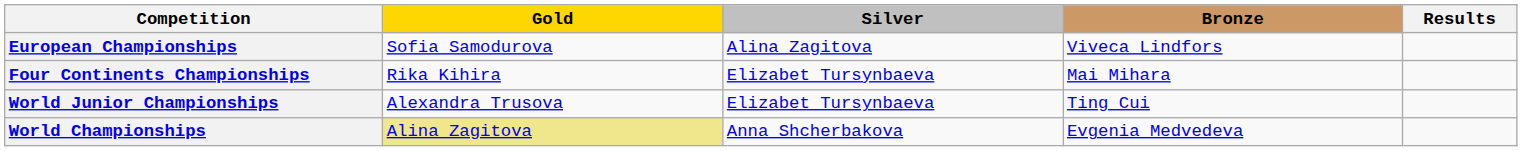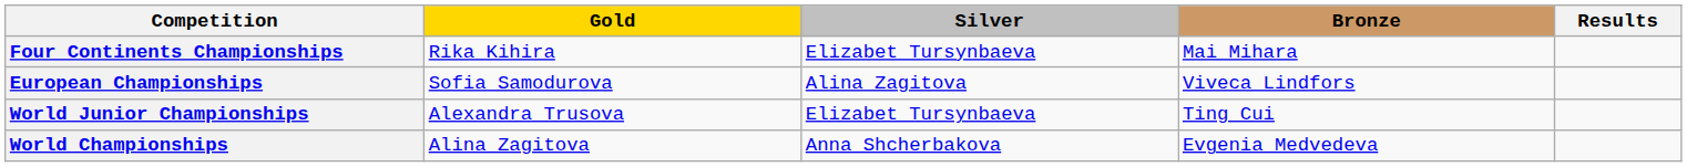rows swapped: European Championships <-> Four Continents Championships
World Championships | Gold: khaki background -> no background
